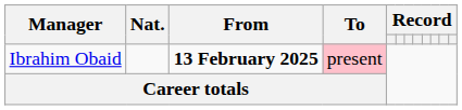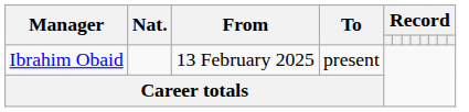Ibrahim Obaid | From: bold -> normal
Ibrahim Obaid | To: pink background -> no background
